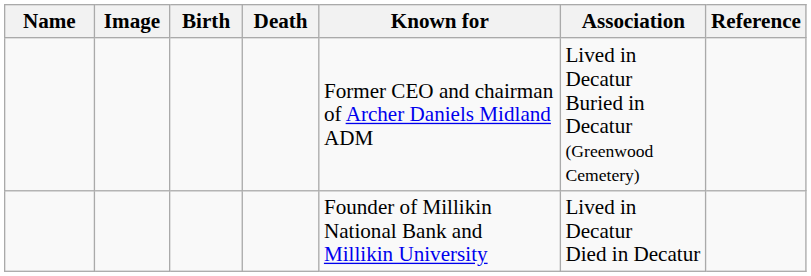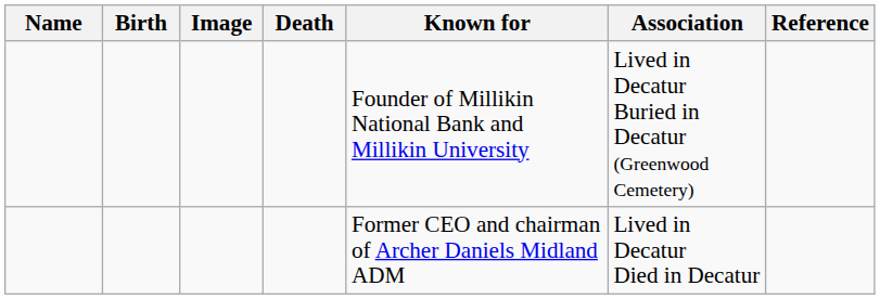columns swapped: Image <-> Birth
row 2 | Known for: Former CEO and chairman of Archer Daniels Midland ADM -> Founder of Millikin National Bank and Millikin University
row 3 | Known for: Founder of Millikin National Bank and Millikin University -> Former CEO and chairman of Archer Daniels Midland ADM
